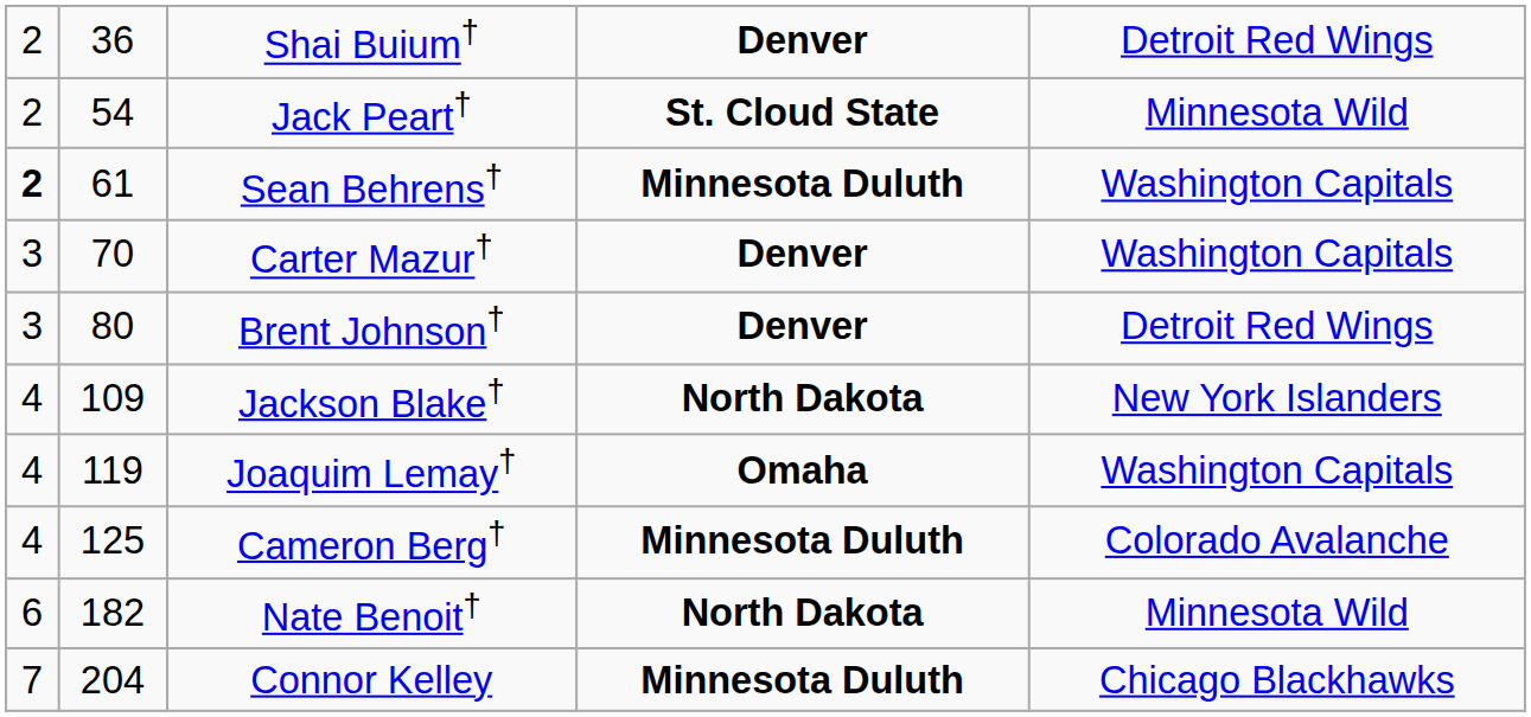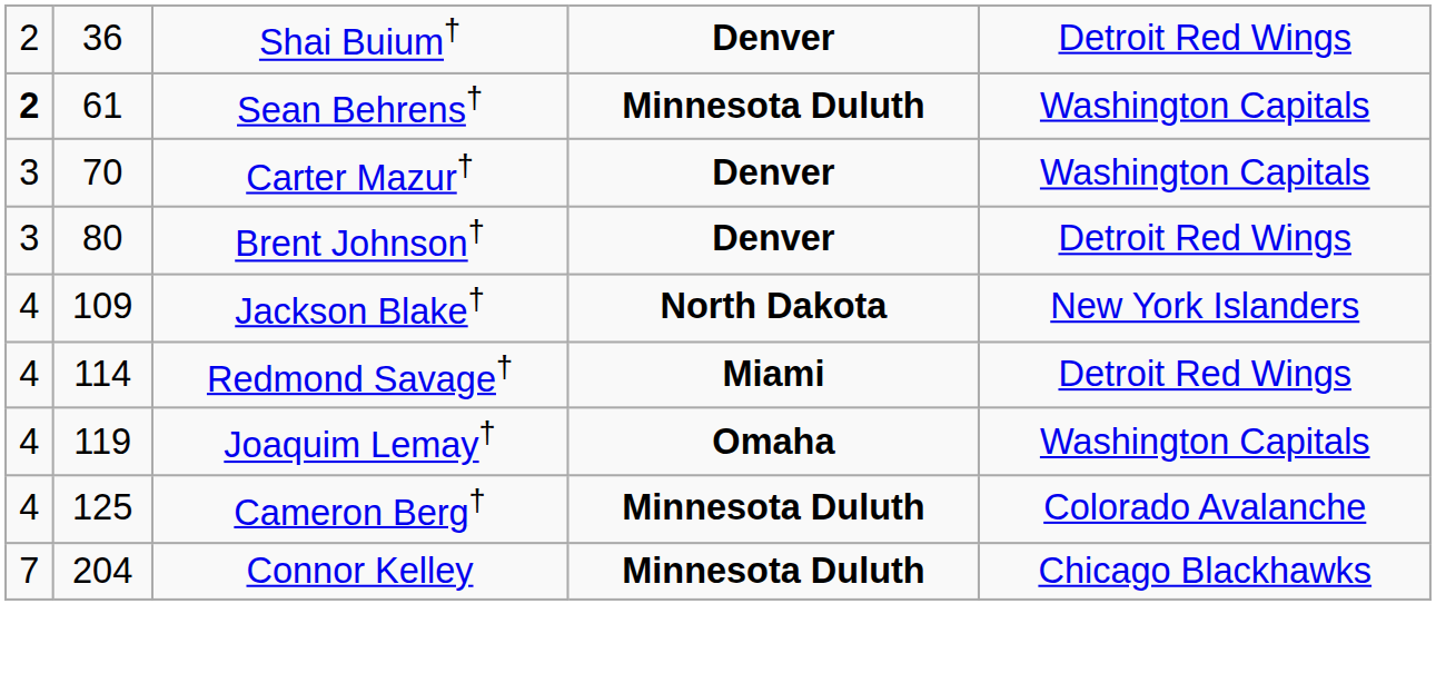- row: 2 | 54 | Jack Peart† | St. Cloud State | Minnesota Wild
+ row: 4 | 114 | Redmond Savage† | Miami | Detroit Red Wings
- row: 6 | 182 | Nate Benoit† | North Dakota | Minnesota Wild
